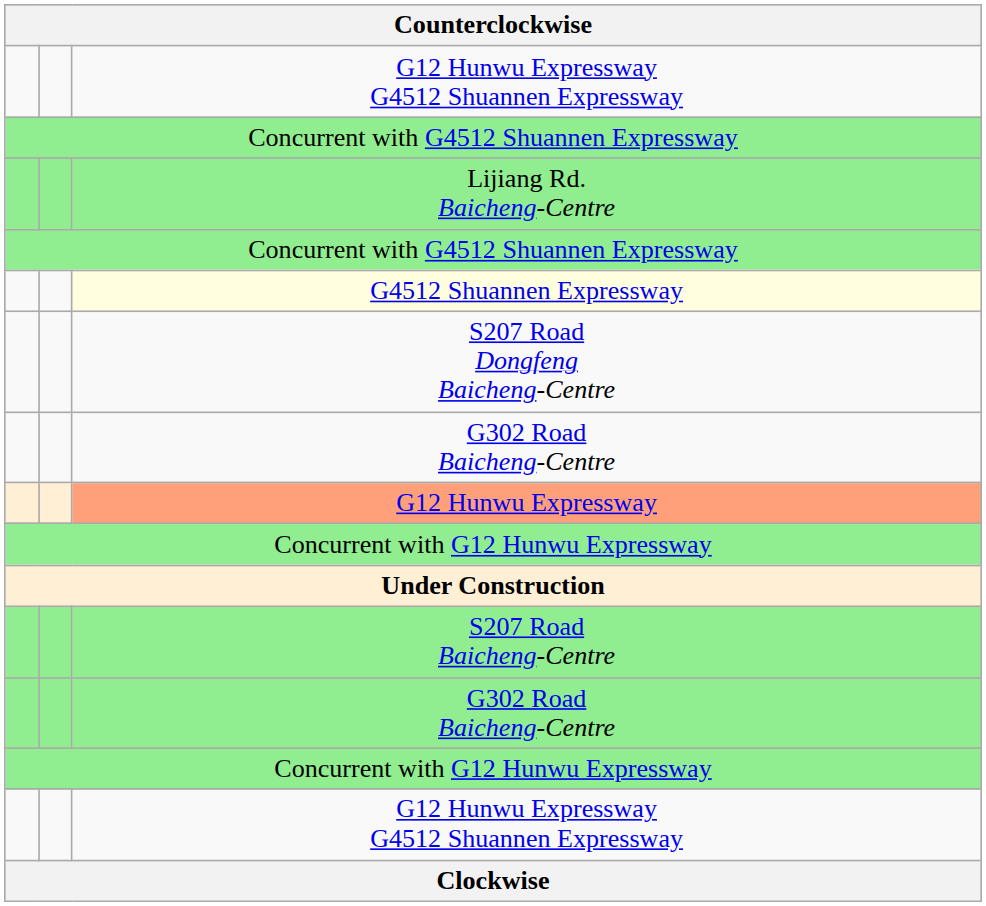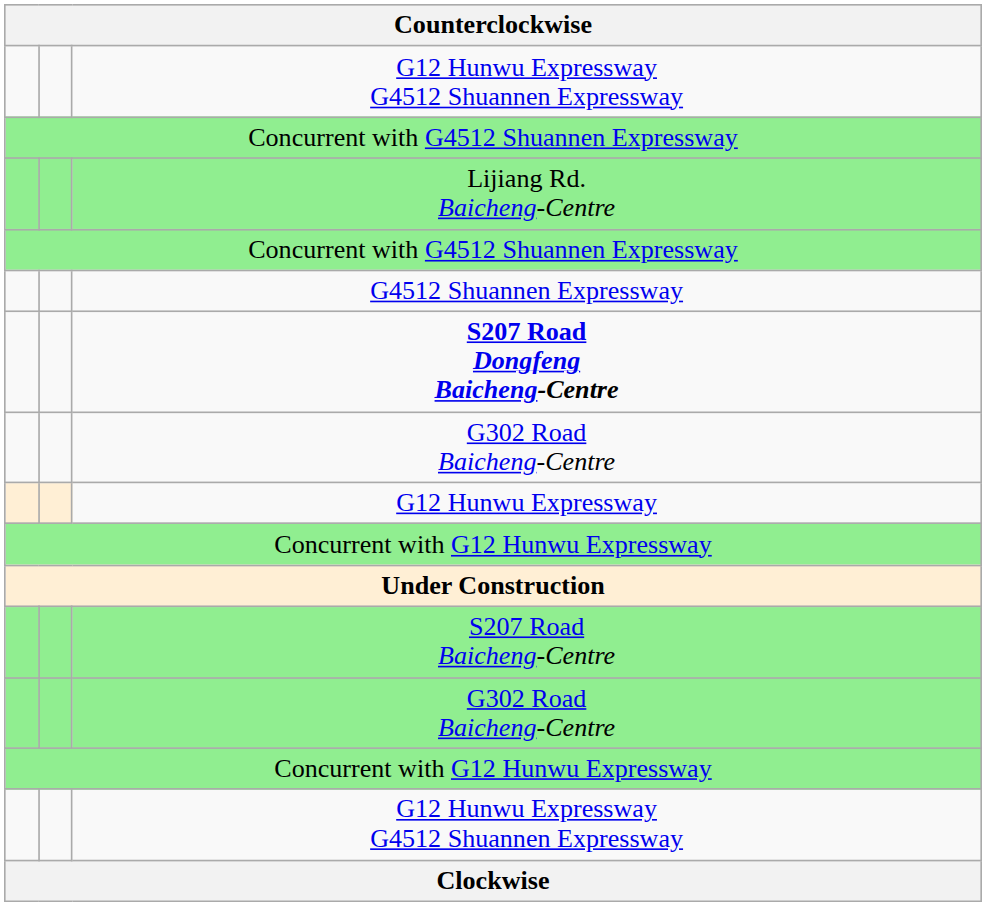G4512 Shuannen Expressway | column 3: lightyellow background -> no background
S207 Road Dongfeng Baicheng-Centre | column 3: normal -> bold
G12 Hunwu Expressway | column 3: lightsalmon background -> no background
